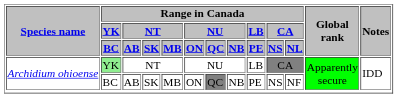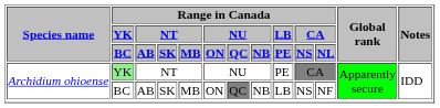row 4 | Range in Canada / LB / PE: LB -> PE
row 5 | Range in Canada / LB / PE: PE -> LB
